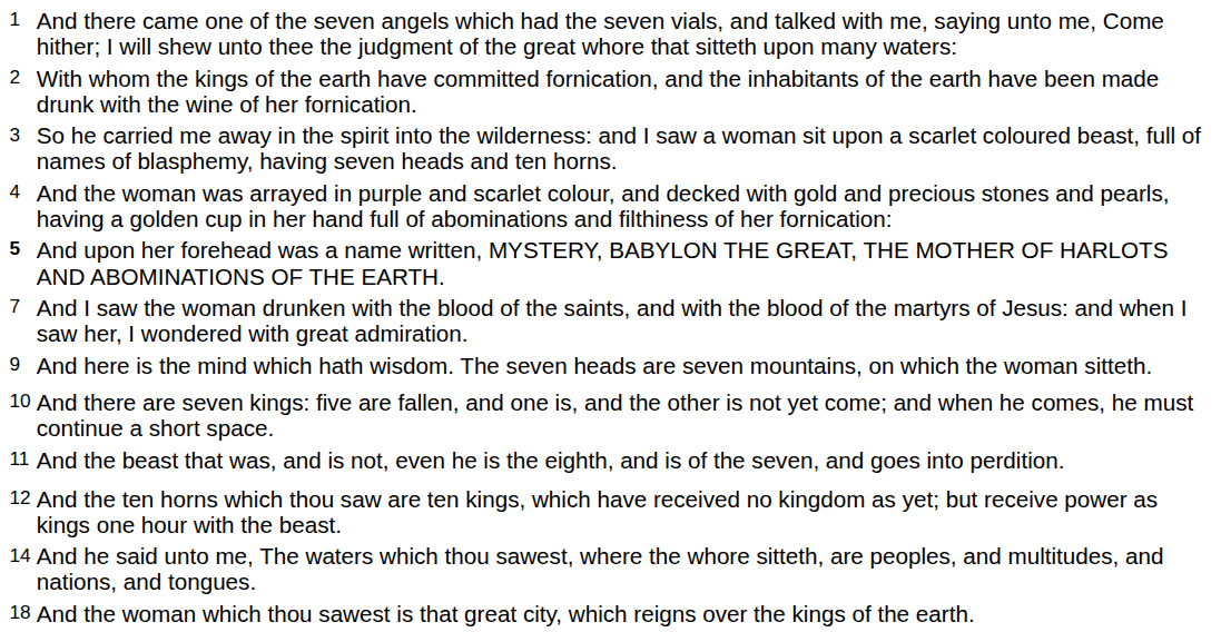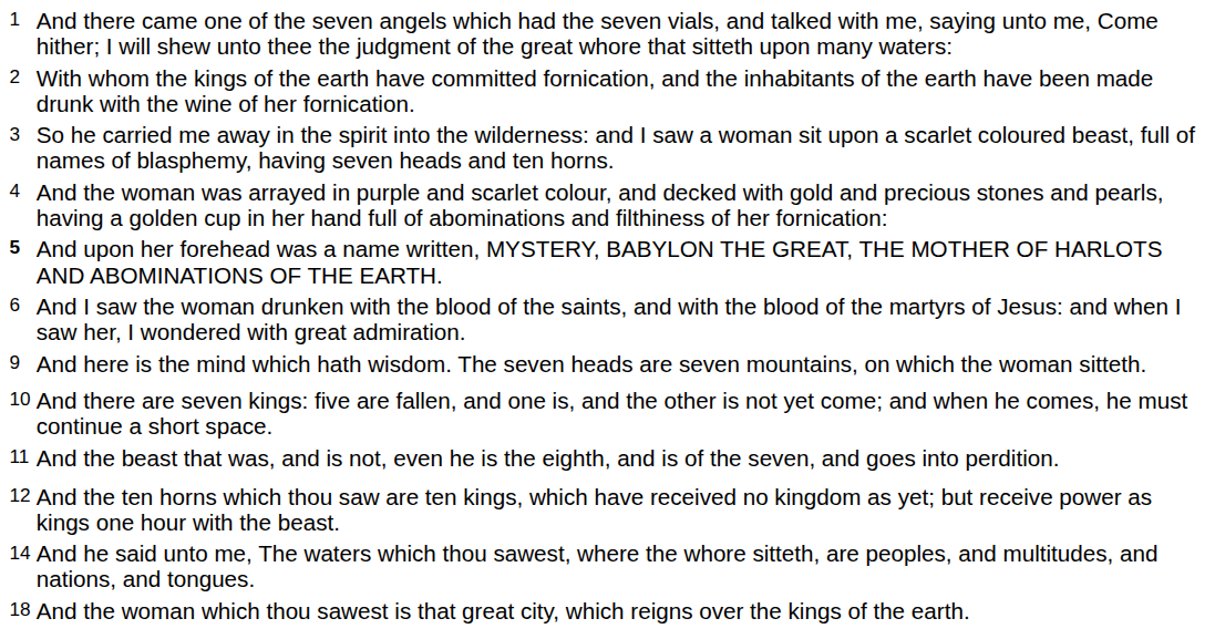row 6 | column 1: 7 -> 6
